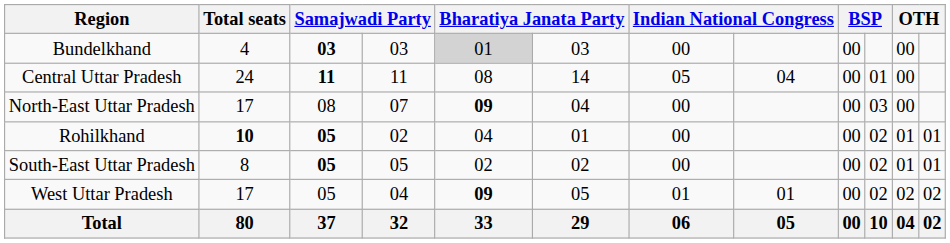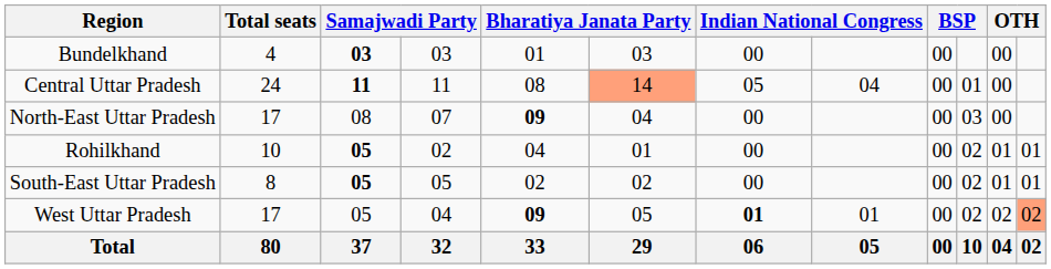Bundelkhand | column 5: lightgrey background -> no background
Central Uttar Pradesh | column 6: no background -> lightsalmon background
Rohilkhand | Total seats: bold -> normal
West Uttar Pradesh | column 7: normal -> bold
West Uttar Pradesh | column 12: no background -> lightsalmon background
